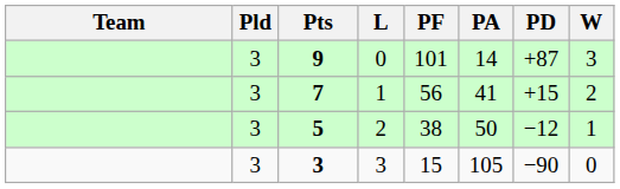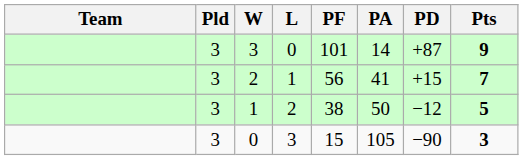columns swapped: W <-> Pts
